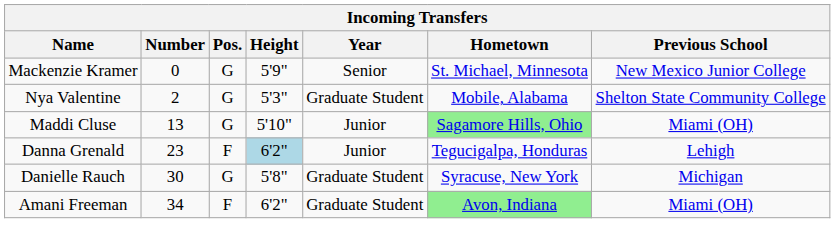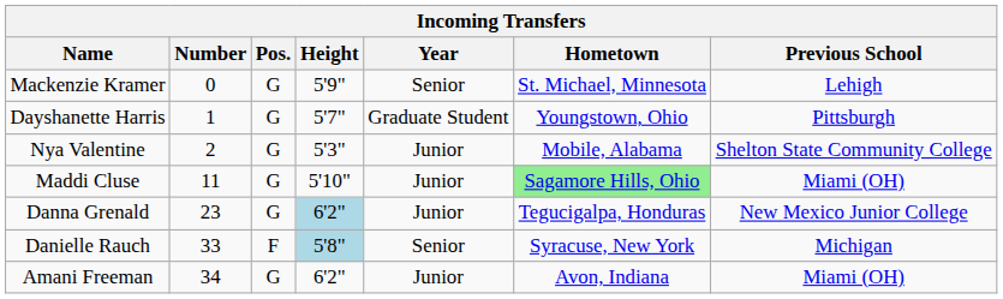Mackenzie Kramer | Previous School: New Mexico Junior College -> Lehigh
+ row: Dayshanette Harris | 1 | G | 5'7" | Graduate Student | Youngstown, Ohio | Pittsburgh
Nya Valentine | Year: Graduate Student -> Junior
Maddi Cluse | Number: 13 -> 11
Danna Grenald | Pos.: F -> G
Danna Grenald | Previous School: Lehigh -> New Mexico Junior College
Danielle Rauch | Number: 30 -> 33
Danielle Rauch | Pos.: G -> F
Danielle Rauch | Height: no background -> lightblue background
Danielle Rauch | Year: Graduate Student -> Senior
Amani Freeman | Pos.: F -> G
Amani Freeman | Year: Graduate Student -> Junior
Amani Freeman | Hometown: lightgreen background -> no background
